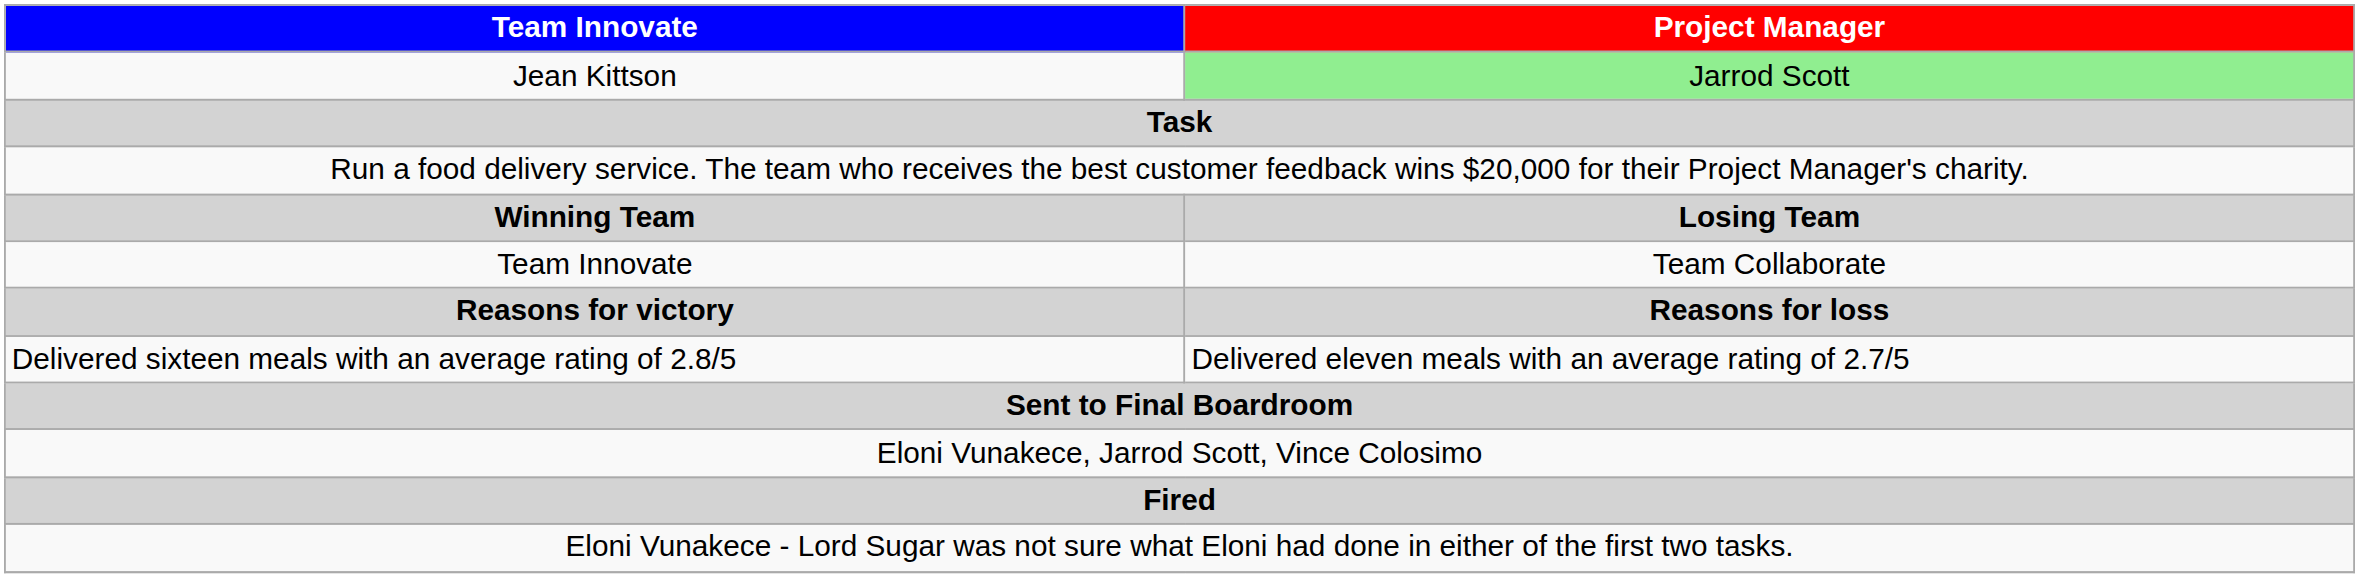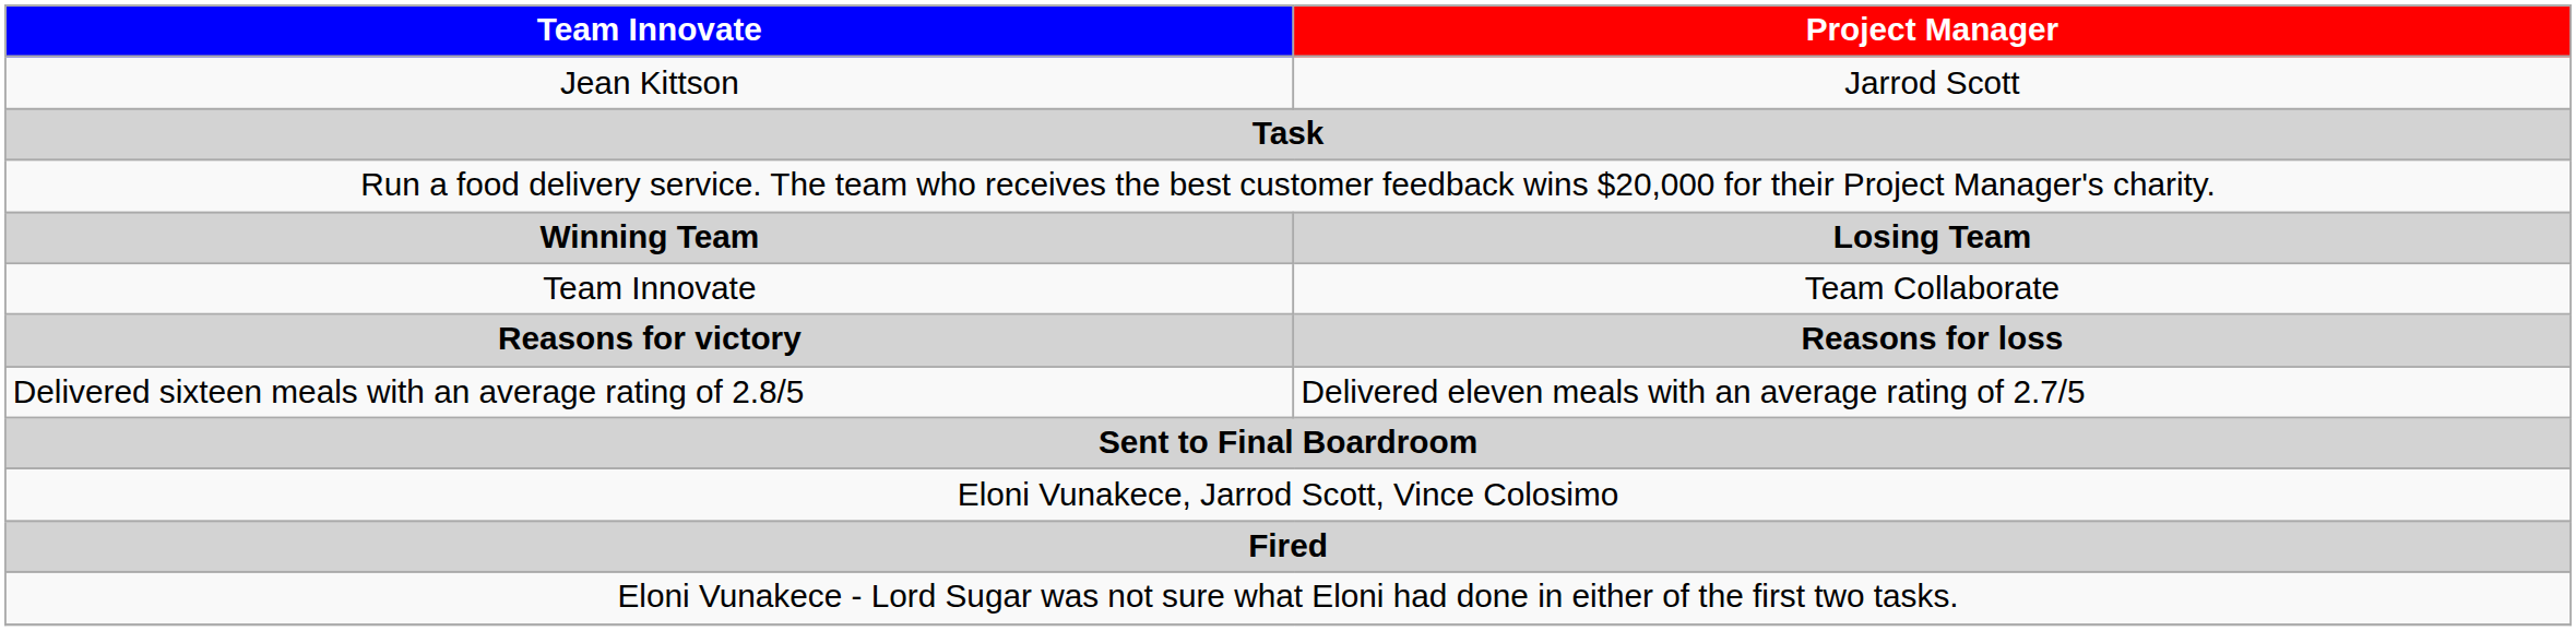Jean Kittson | Project Manager: lightgreen background -> no background
